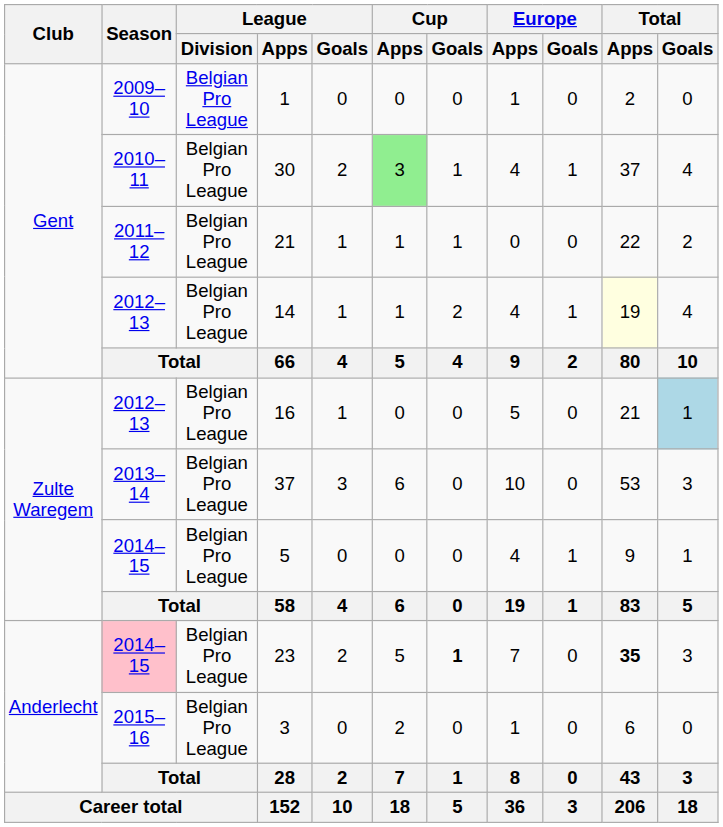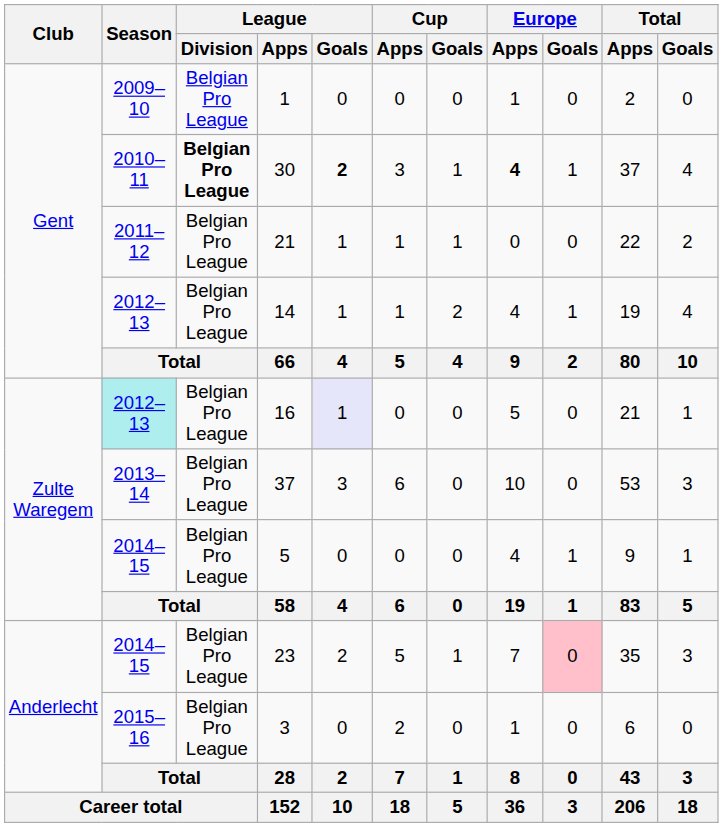30 | League / Division: normal -> bold
30 | League / Goals: normal -> bold
30 | Cup / Apps: lightgreen background -> no background
30 | Europe / Apps: normal -> bold
14 | Total / Apps: lightyellow background -> no background
16 | Season: no background -> paleturquoise background
16 | League / Goals: no background -> lavender background
16 | Total / Goals: lightblue background -> no background
23 | Season: pink background -> no background
23 | Cup / Goals: bold -> normal
23 | Europe / Goals: no background -> pink background
23 | Total / Apps: bold -> normal
